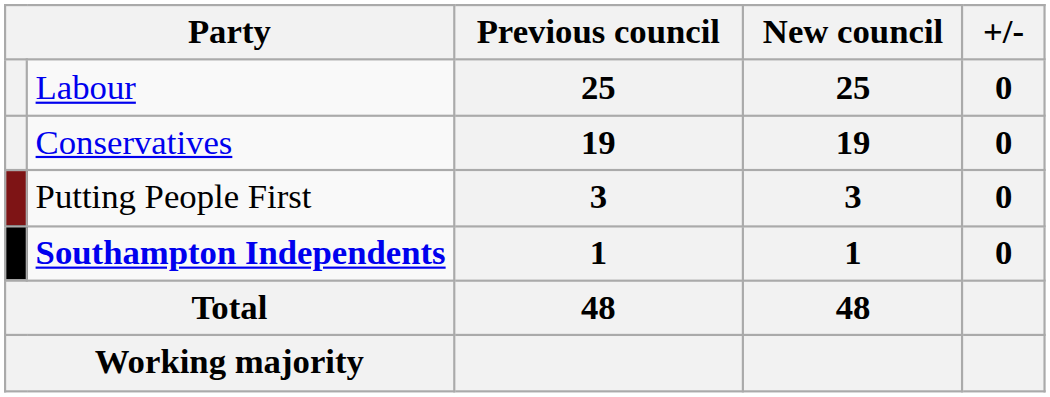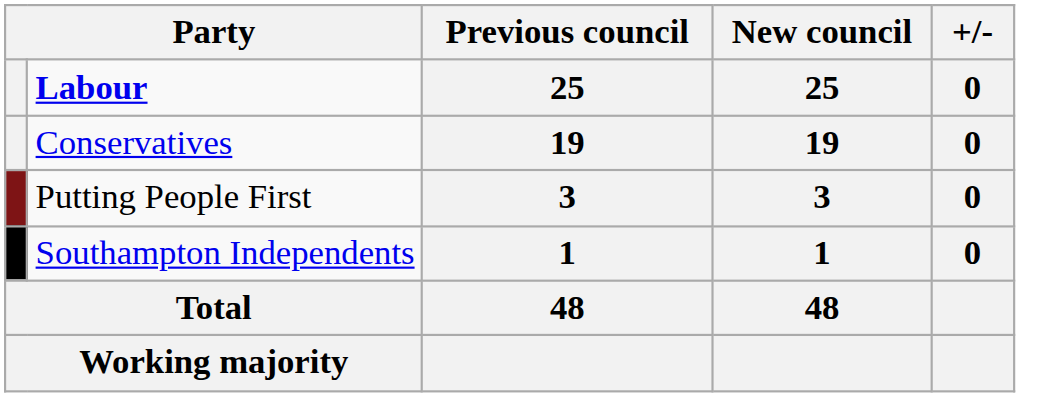Labour | column 2: normal -> bold
Southampton Independents | column 2: bold -> normal
